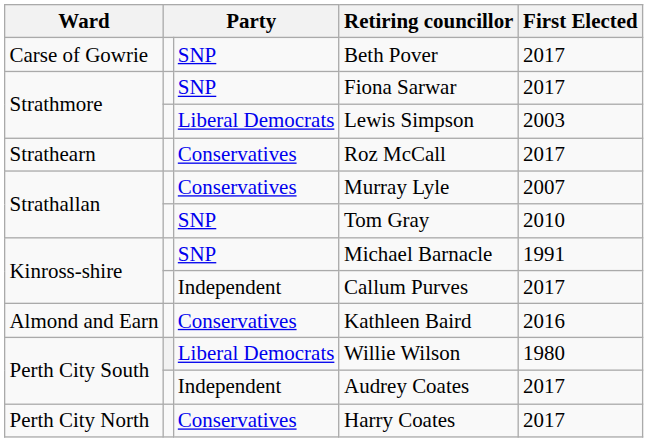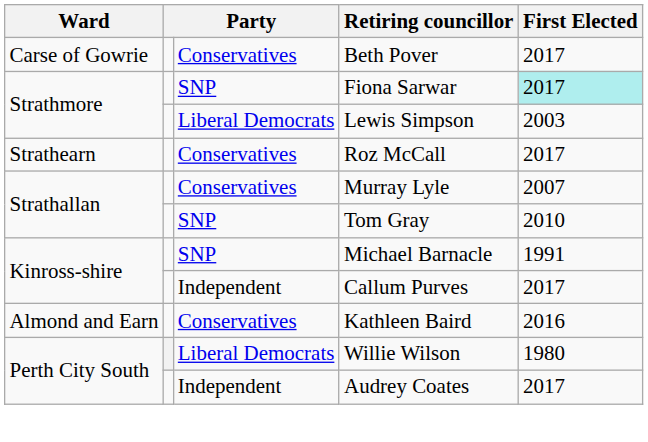Beth Pover | column 3: SNP -> Conservatives
Fiona Sarwar | First Elected: no background -> paleturquoise background
- row: Perth City North | Conservatives | Harry Coates | 2017
